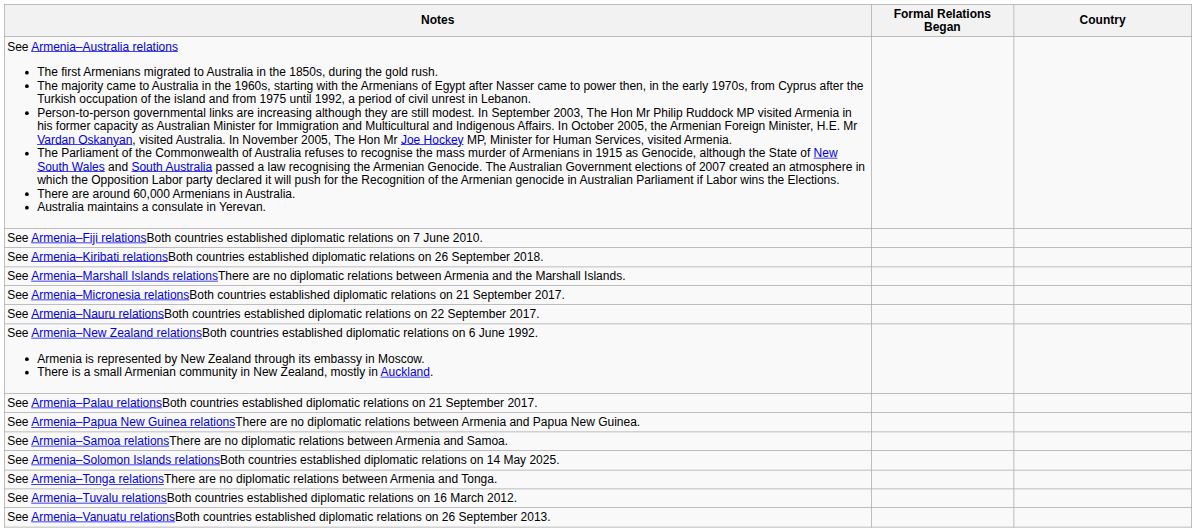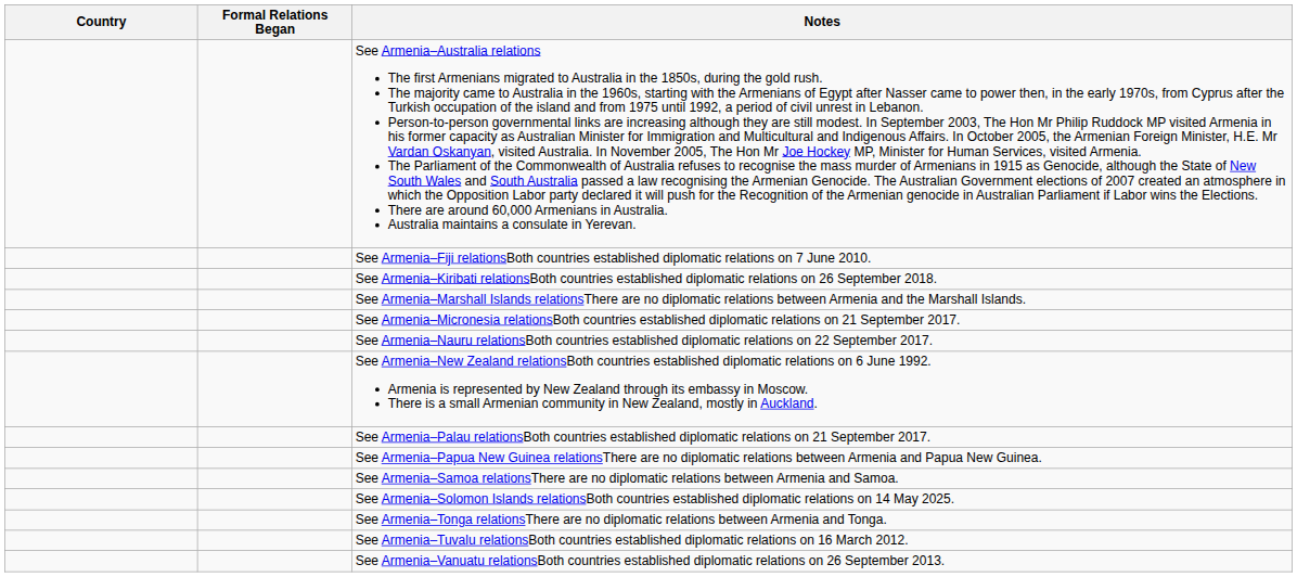columns swapped: Country <-> Notes
